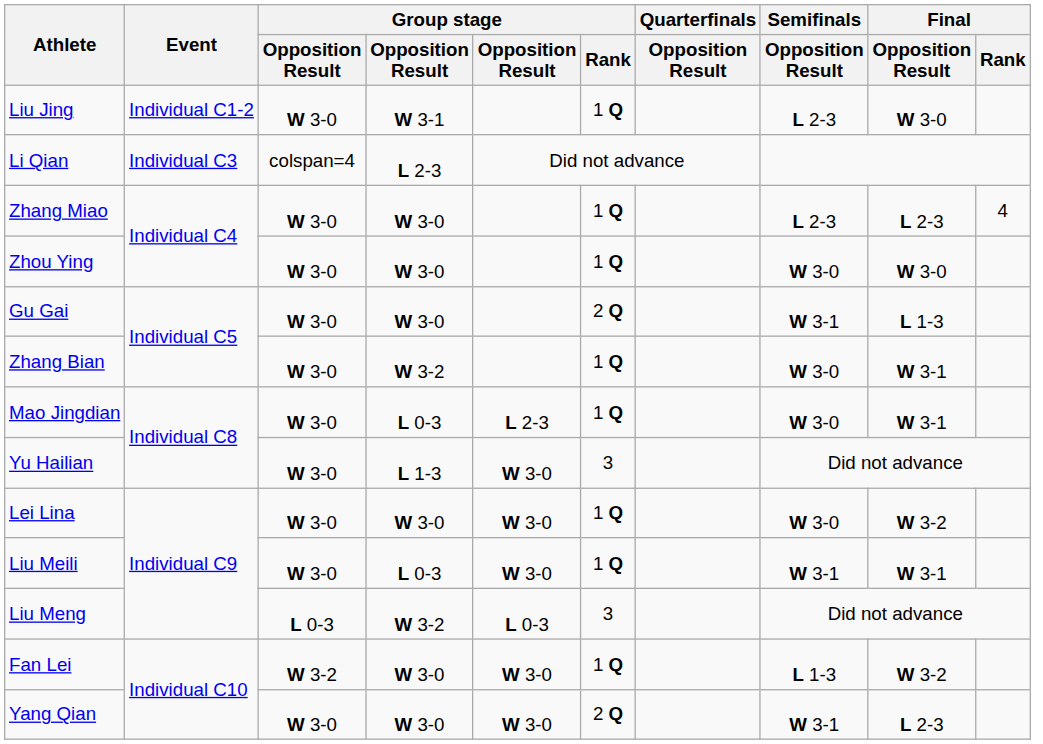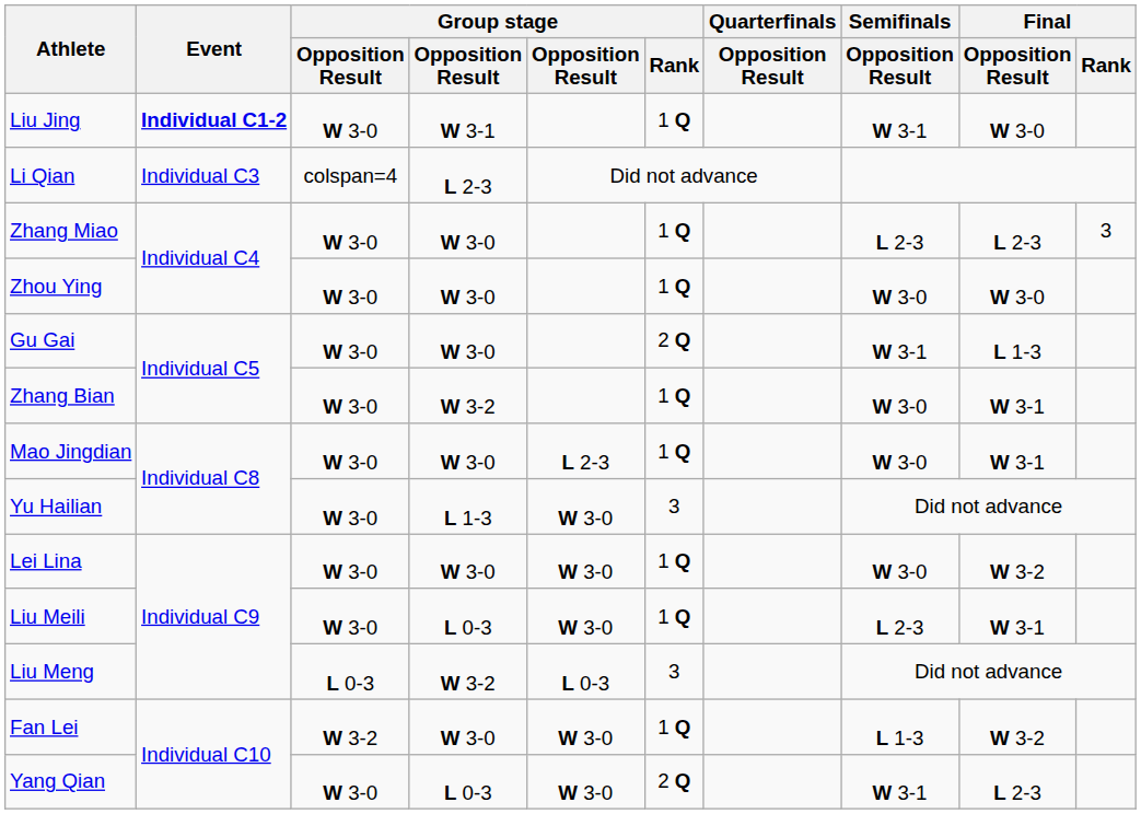Liu Jing | Event: normal -> bold
Liu Jing | Semifinals / Opposition Result: L 2-3 -> W 3-1
Zhang Miao | Final / Rank: 4 -> 3
Mao Jingdian | column 4: L 0-3 -> W 3-0
Liu Meili | Semifinals / Opposition Result: W 3-1 -> L 2-3
Yang Qian | column 4: W 3-0 -> L 0-3
